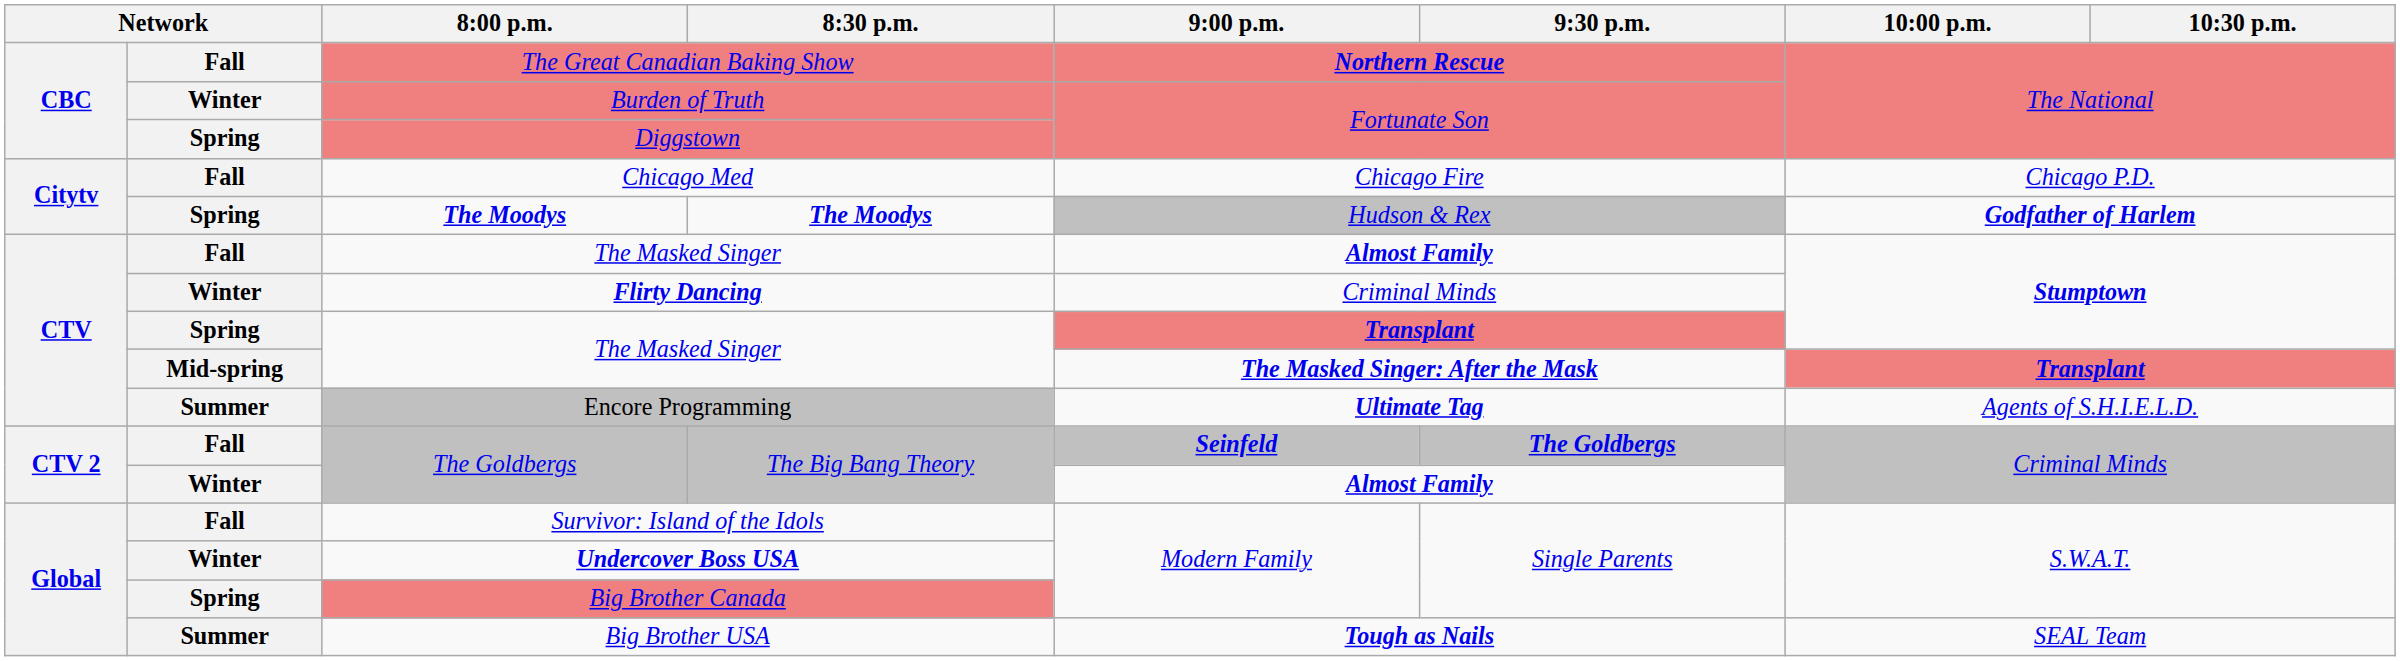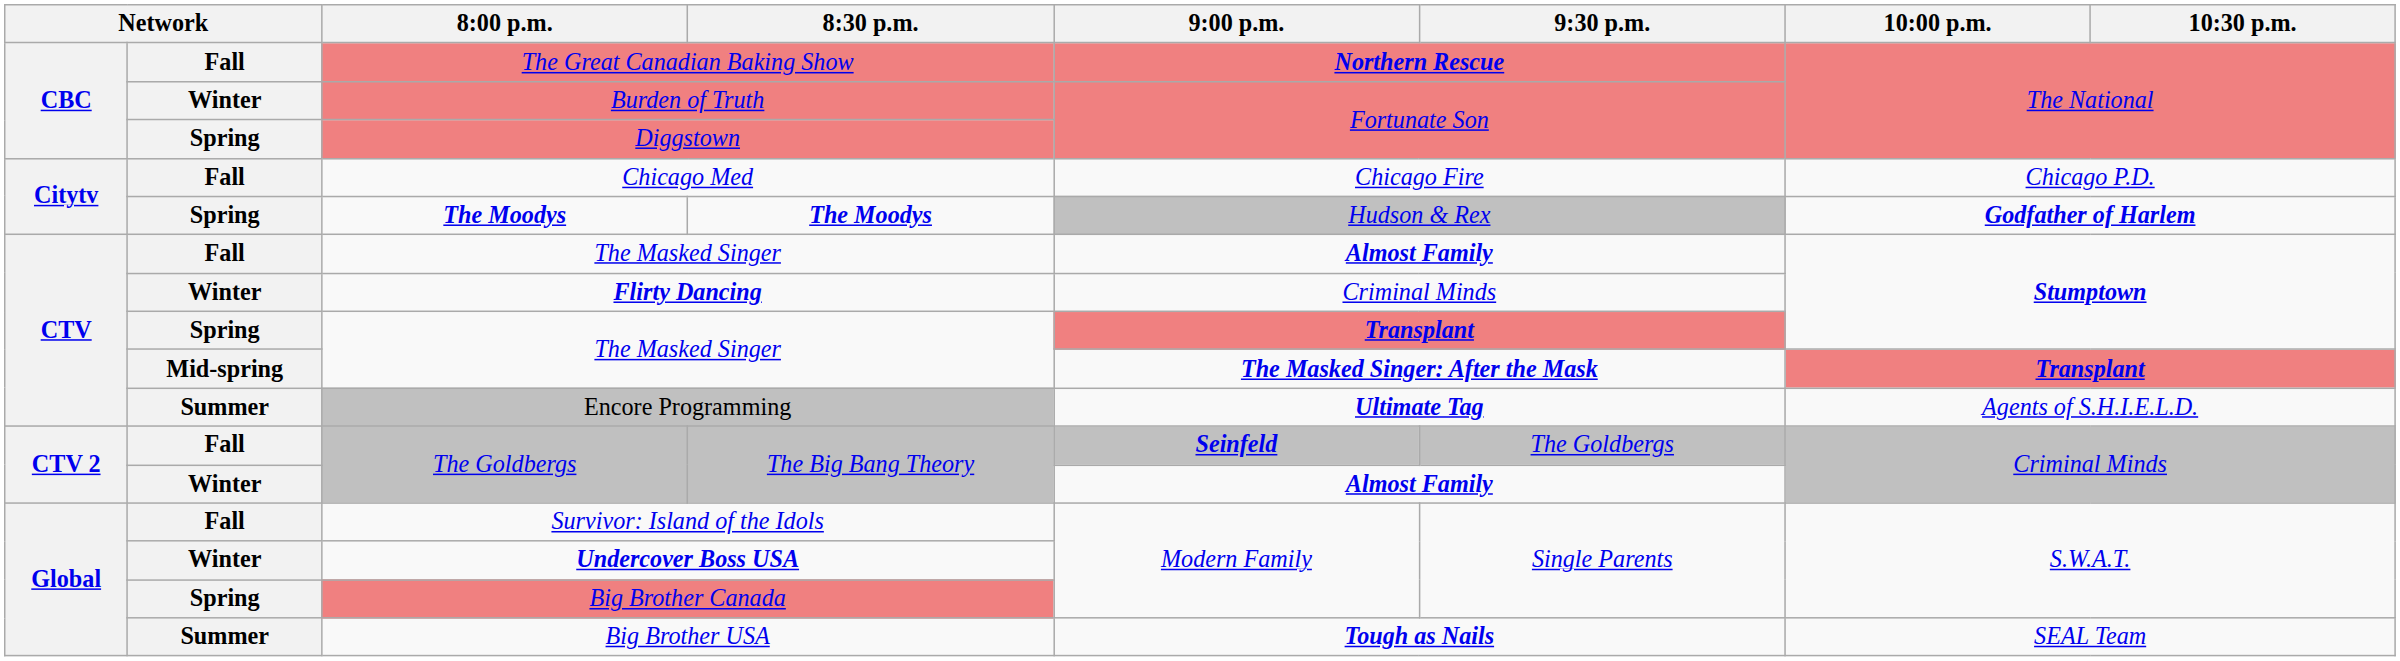Fall / The Goldbergs | 9:30 p.m.: bold -> normal
